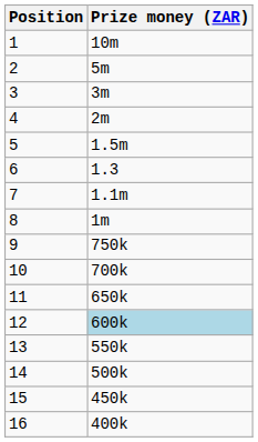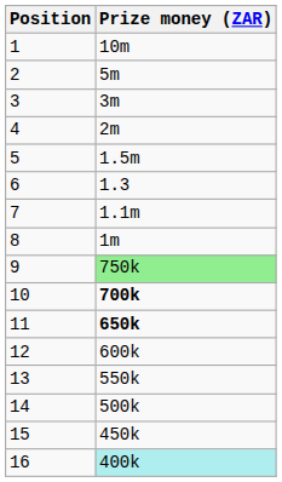9 | Prize money (ZAR): no background -> lightgreen background
10 | Prize money (ZAR): normal -> bold
11 | Prize money (ZAR): normal -> bold
12 | Prize money (ZAR): lightblue background -> no background
16 | Prize money (ZAR): no background -> paleturquoise background
